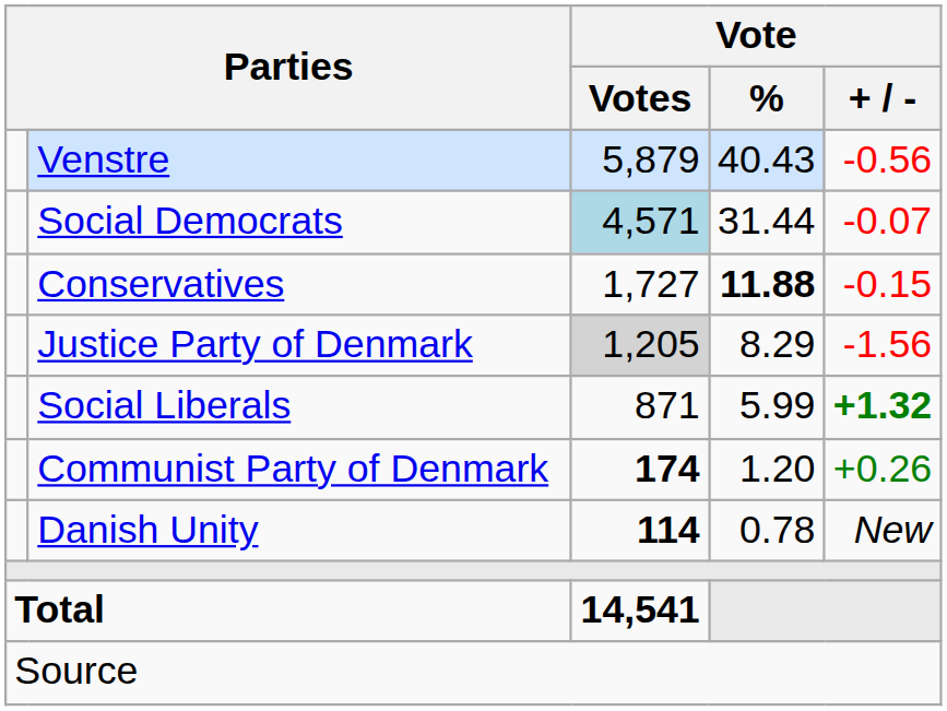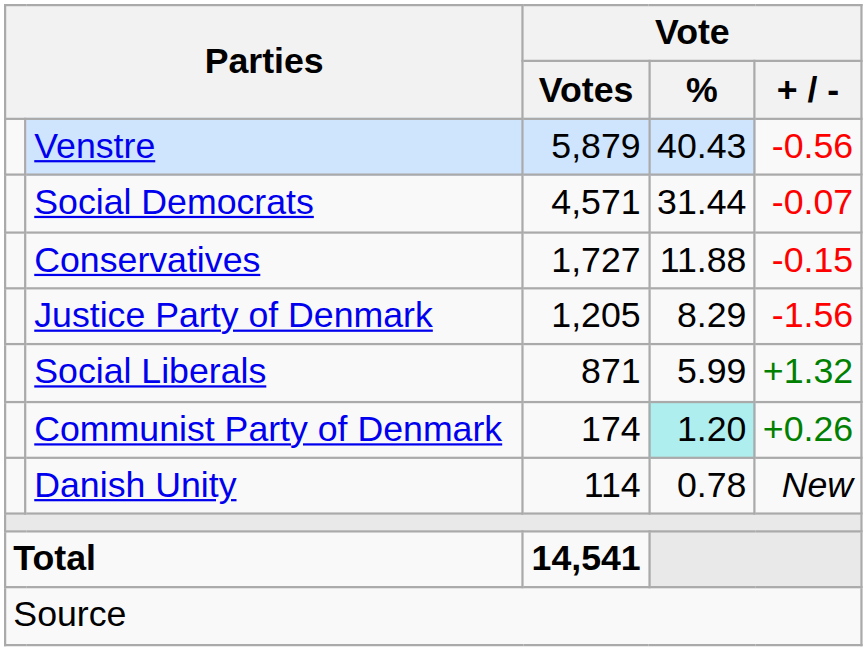Social Democrats | Vote / Votes: lightblue background -> no background
Conservatives | Vote / %: bold -> normal
Justice Party of Denmark | Vote / Votes: lightgrey background -> no background
Social Liberals | Vote / + / -: bold -> normal
Communist Party of Denmark | Vote / Votes: bold -> normal
Communist Party of Denmark | Vote / %: no background -> paleturquoise background
Danish Unity | Vote / Votes: bold -> normal
